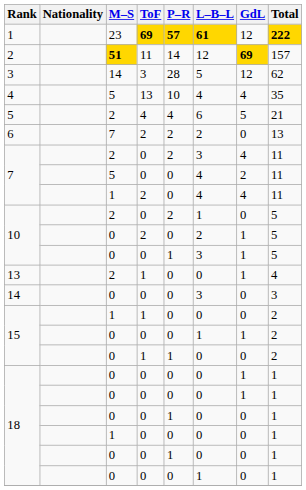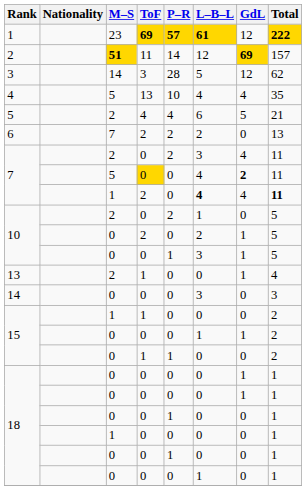7 / 5 | ToF: no background -> gold background
7 / 5 | GdL: normal -> bold
7 / 1 | L–B–L: normal -> bold
7 / 1 | Total: normal -> bold
